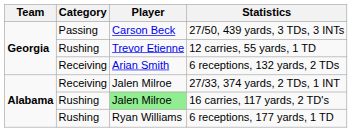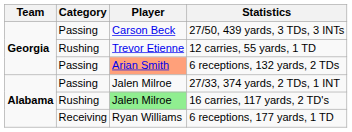6 receptions, 132 yards, 2 TDs | Category: Receiving -> Passing
6 receptions, 132 yards, 2 TDs | Player: no background -> lightsalmon background
27/33, 374 yards, 2 TDs, 1 INT | Category: Receiving -> Passing
6 receptions, 177 yards, 1 TD | Category: Rushing -> Receiving
